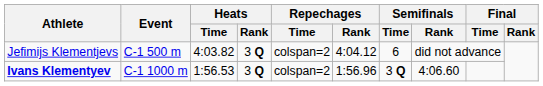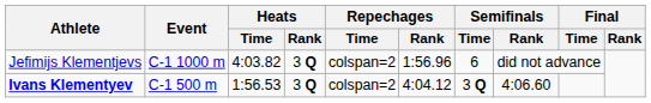Jefimijs Klementjevs | Event: C-1 500 m -> C-1 1000 m
Jefimijs Klementjevs | Repechages / Rank: 4:04.12 -> 1:56.96
Ivans Klementyev | Event: C-1 1000 m -> C-1 500 m
Ivans Klementyev | Repechages / Rank: 1:56.96 -> 4:04.12
